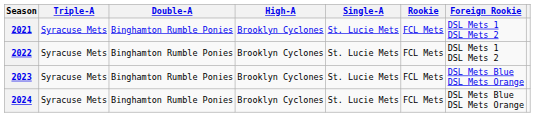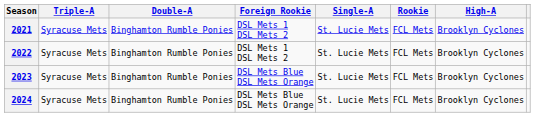columns swapped: High-A <-> Foreign Rookie
